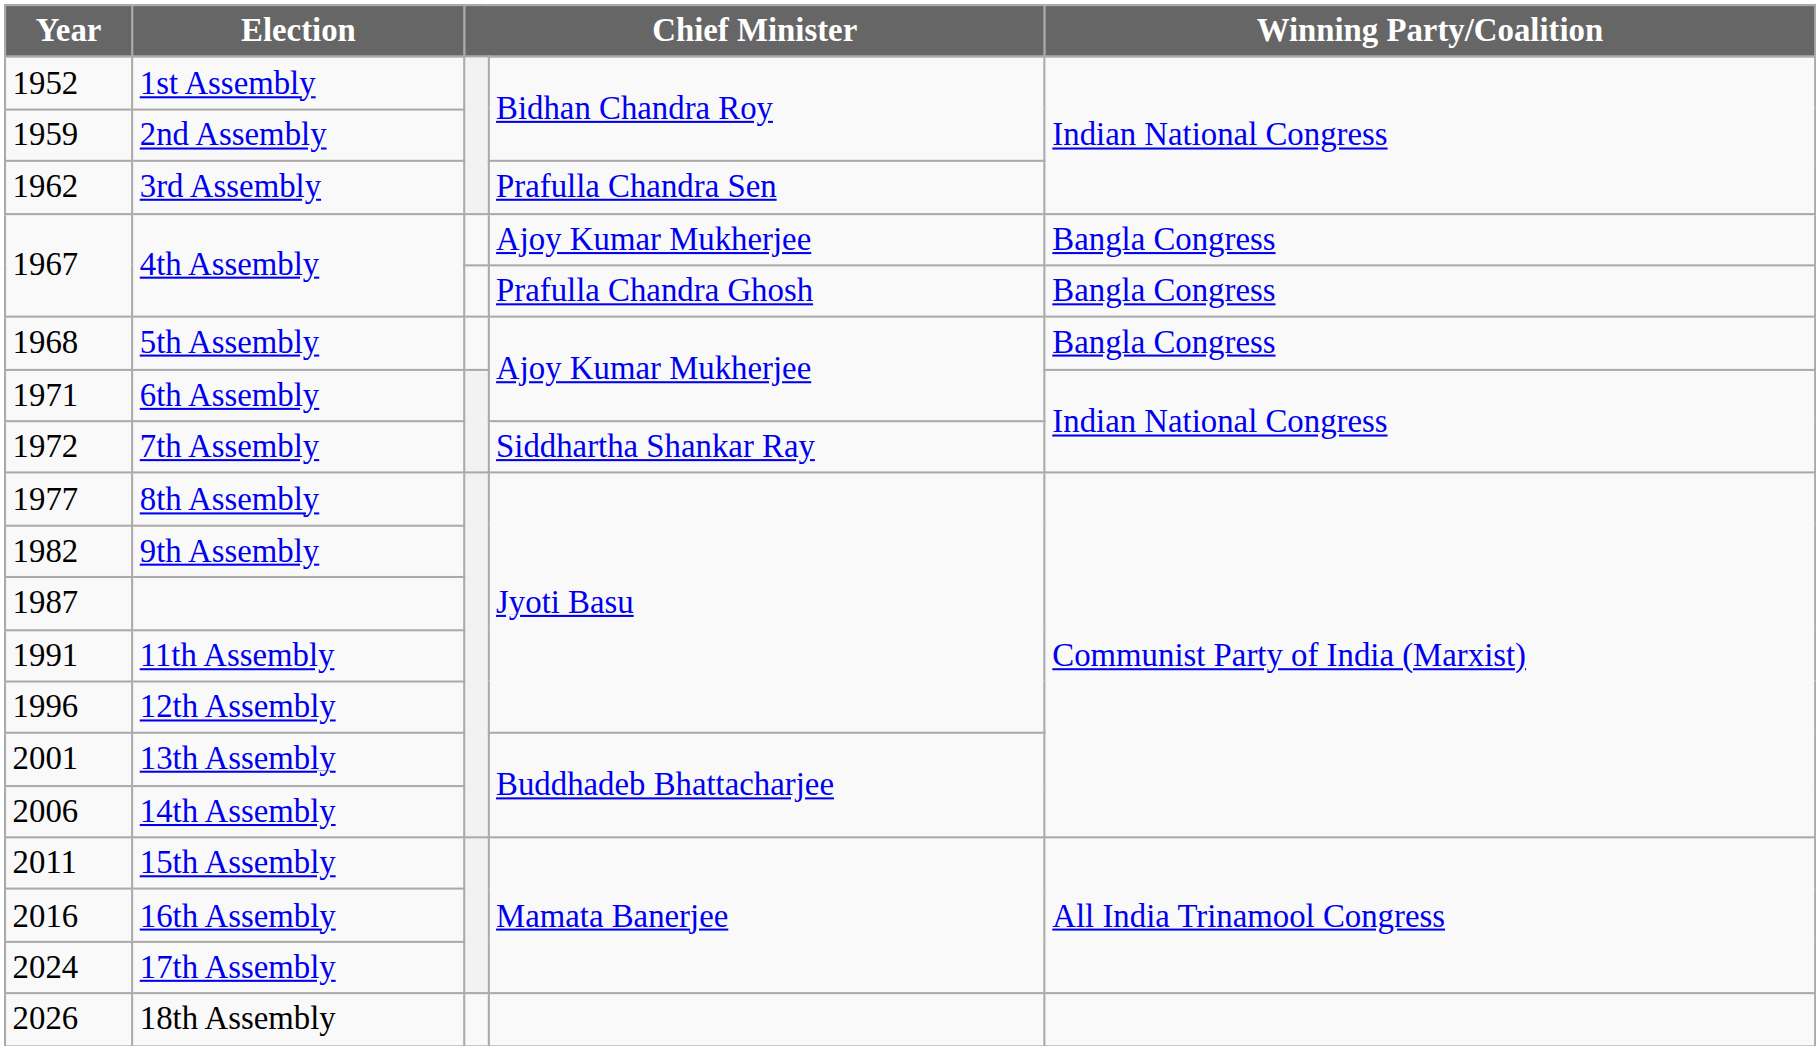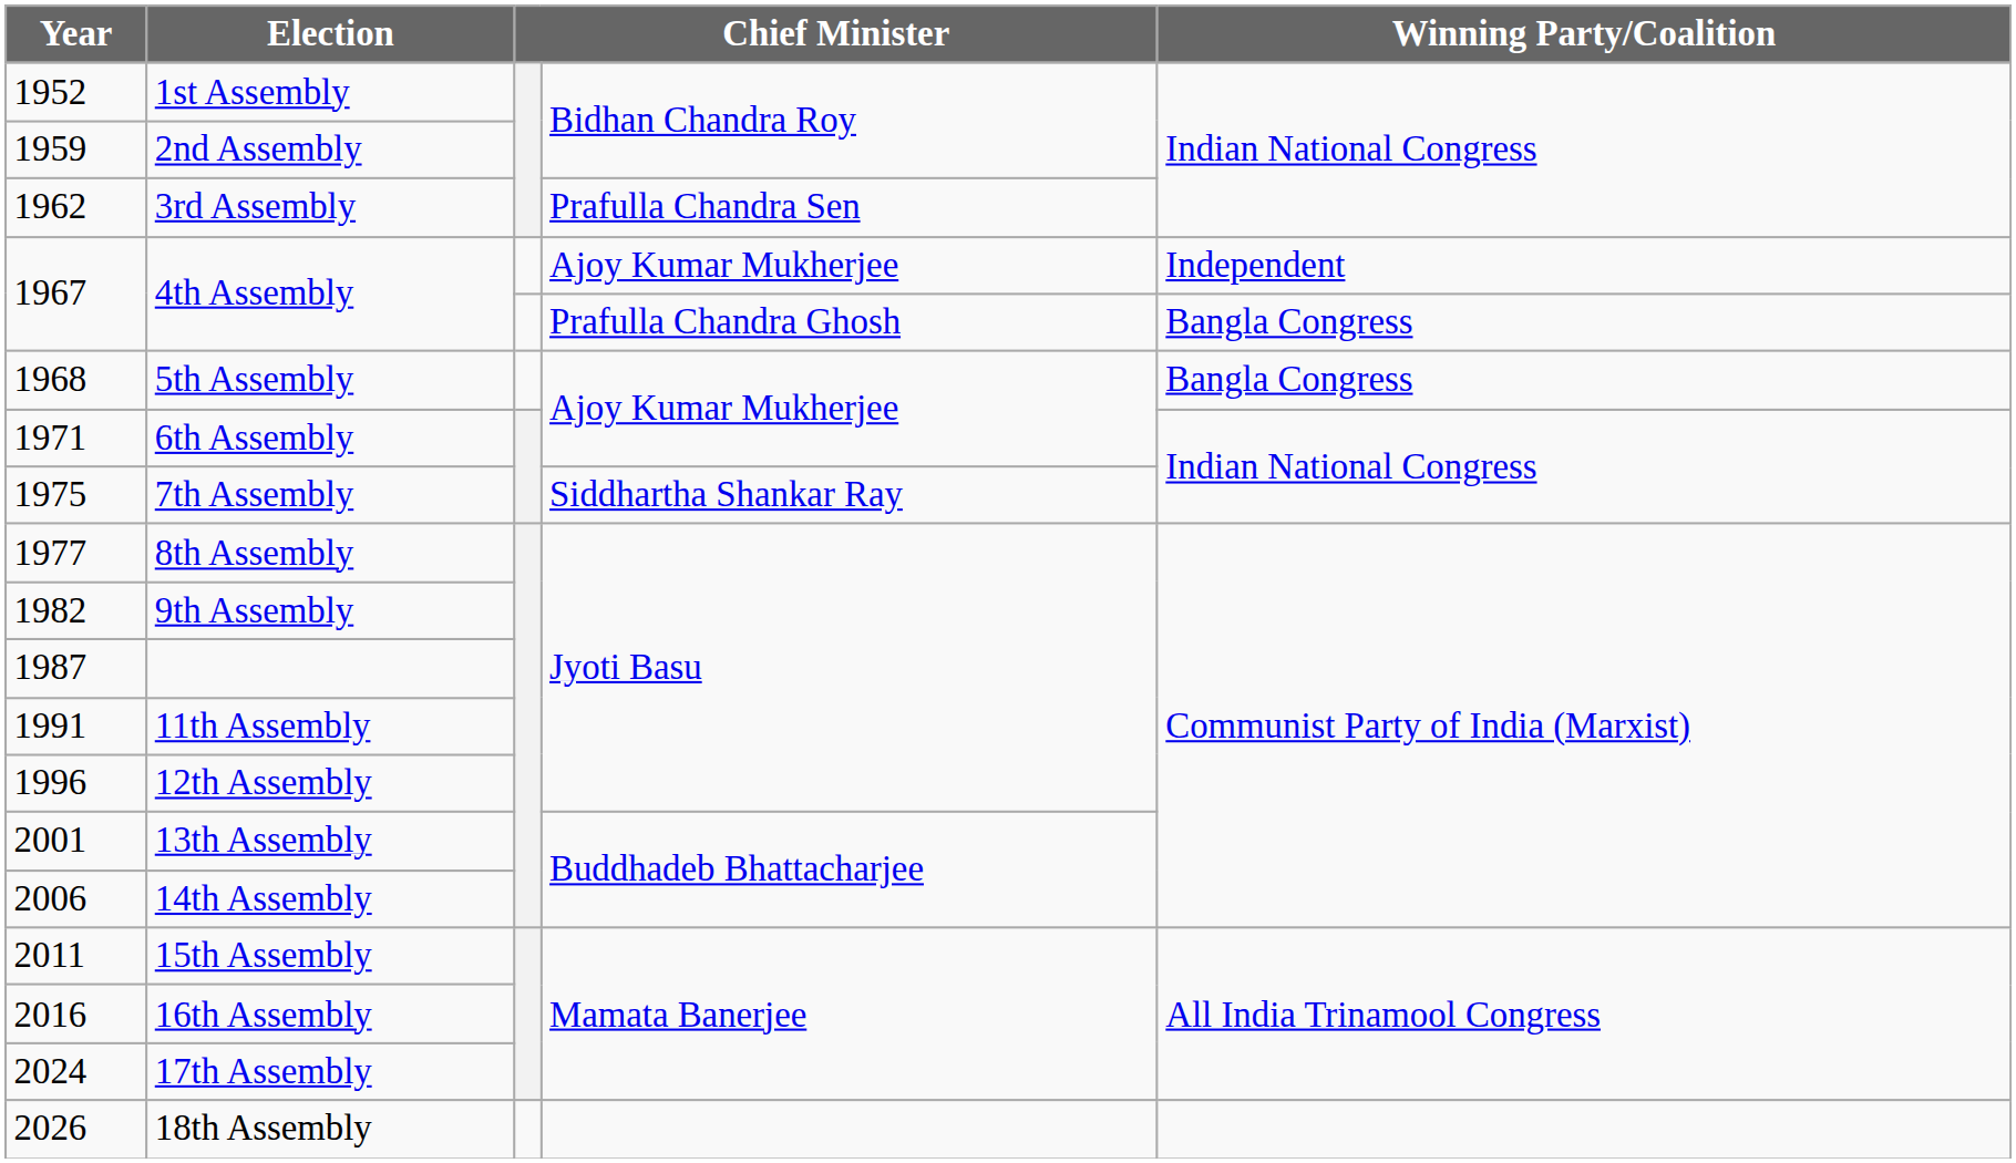4th Assembly / Ajoy Kumar Mukherjee | Winning Party/Coalition: Bangla Congress -> Independent
7th Assembly | Year: 1972 -> 1975
